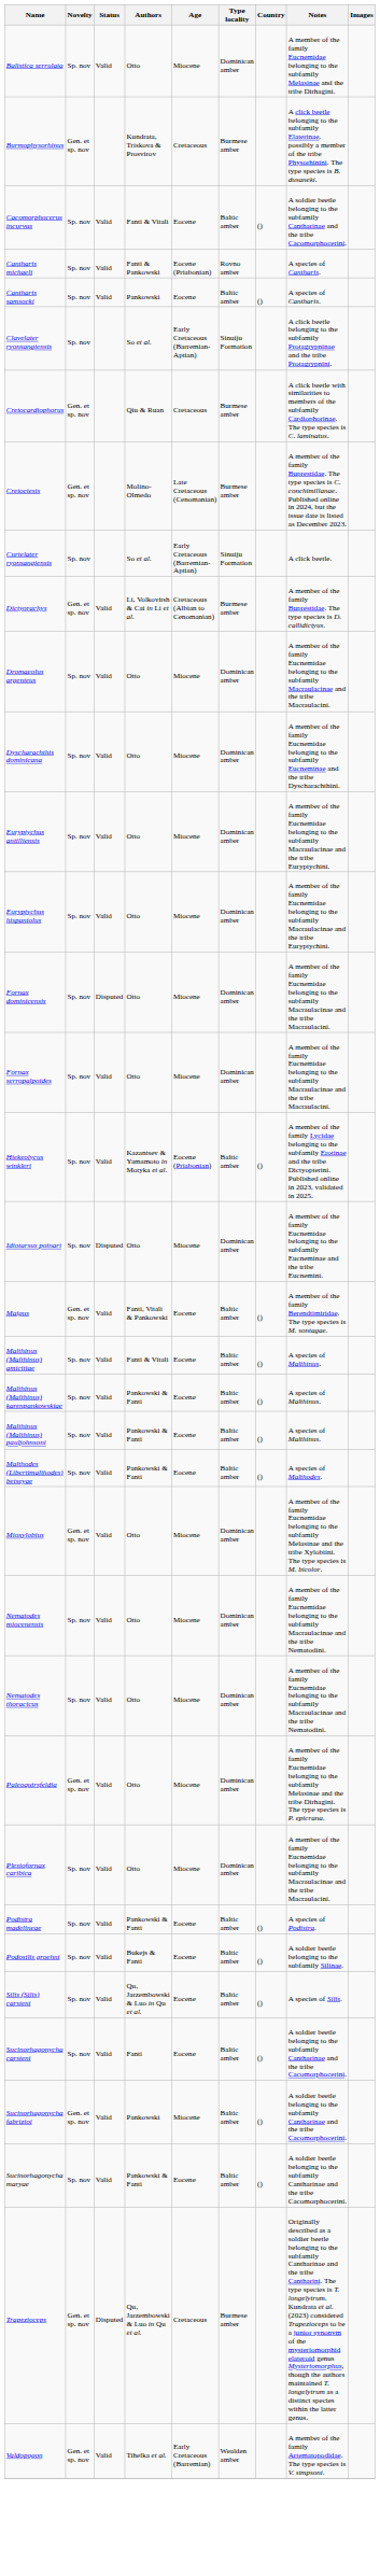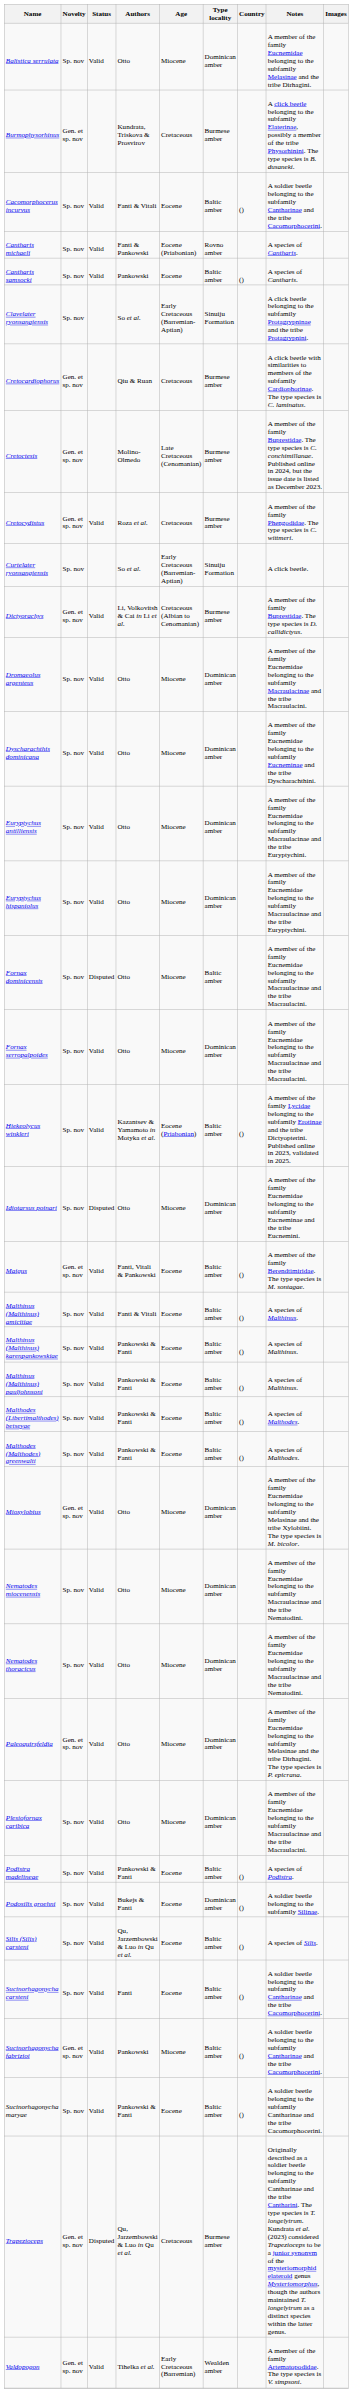+ row: Cretocydistus | Gen. et sp. nov | Valid | Roza et al. | Cretaceous | Burmese amber | A member of the family Phengodidae. The type species is C. wittmeri.
Fornax dominicensis | Type locality: Dominican amber -> Baltic amber
+ row: Malthodes (Malthodes) greenwalti | Sp. nov | Valid | Pankowski & Fanti | Eocene | Baltic amber | () | A species of Malthodes.
Podosilis groehni | Type locality: Baltic amber -> Dominican amber
